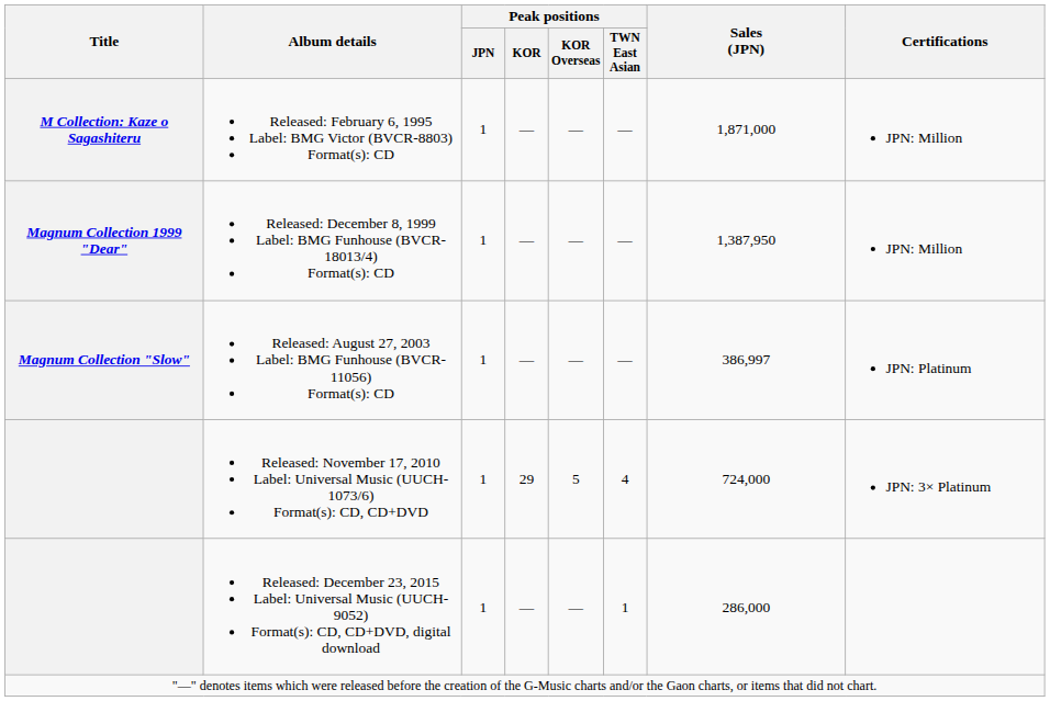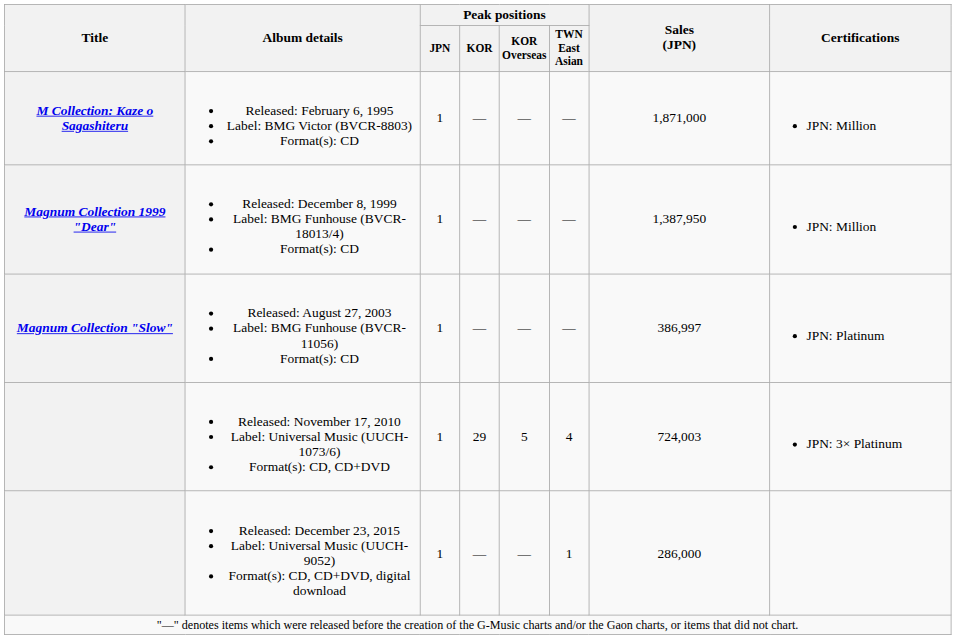row 6 | Sales (JPN): 724,000 -> 724,003
